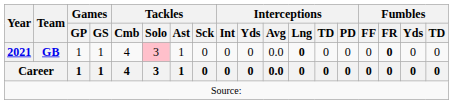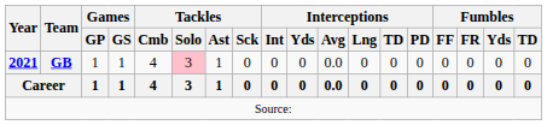2021 | Interceptions / Lng: bold -> normal
2021 | Fumbles / FR: bold -> normal
